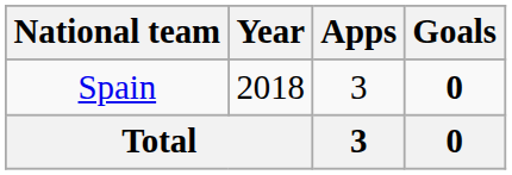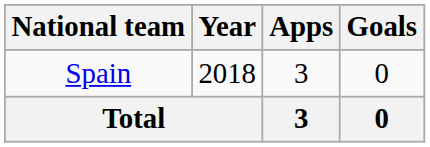Spain | Goals: bold -> normal
